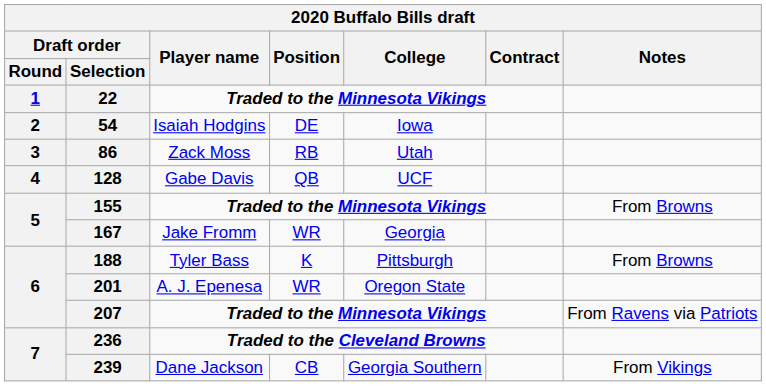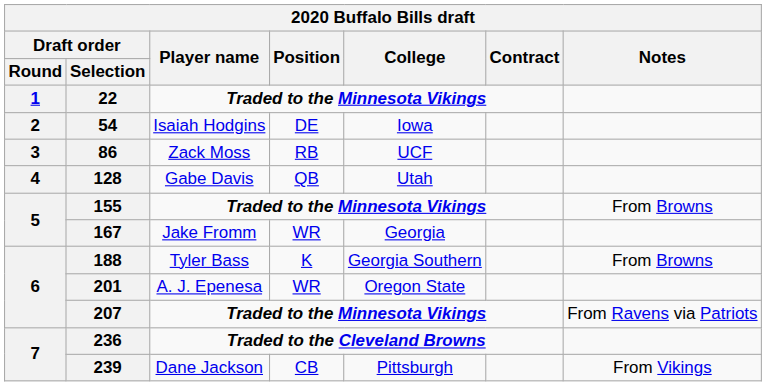86 | College: Utah -> UCF
128 | College: UCF -> Utah
188 | College: Pittsburgh -> Georgia Southern
239 | College: Georgia Southern -> Pittsburgh
